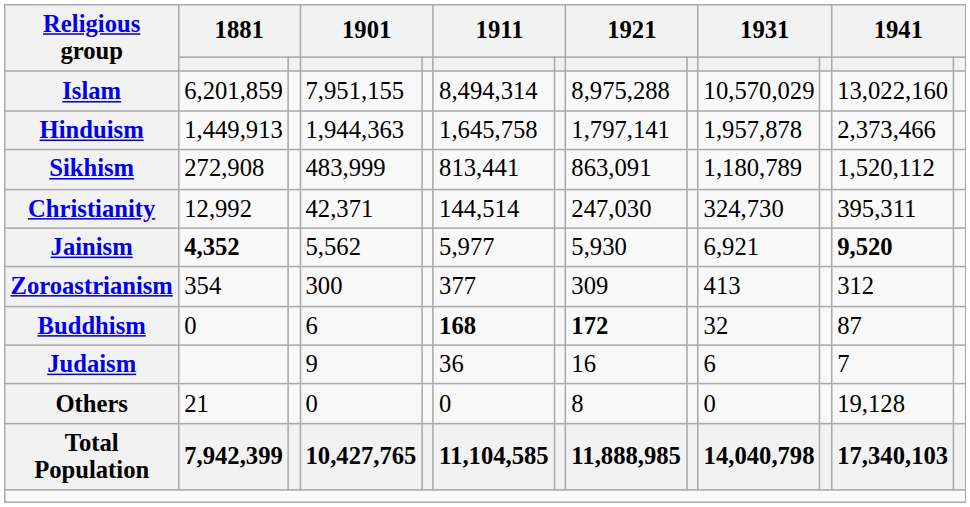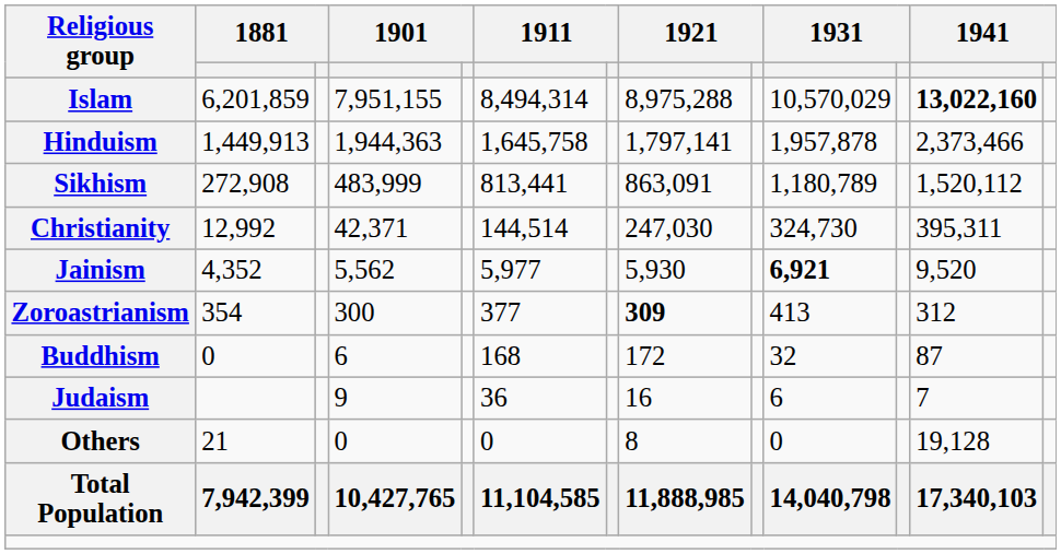Islam | column 12: normal -> bold
Jainism | column 2: bold -> normal
Jainism | column 10: normal -> bold
Jainism | column 12: bold -> normal
Zoroastrianism | column 8: normal -> bold
Buddhism | column 6: bold -> normal
Buddhism | column 8: bold -> normal
